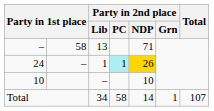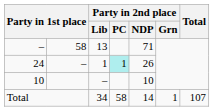24 | Party in 2nd place / NDP: gold background -> no background
